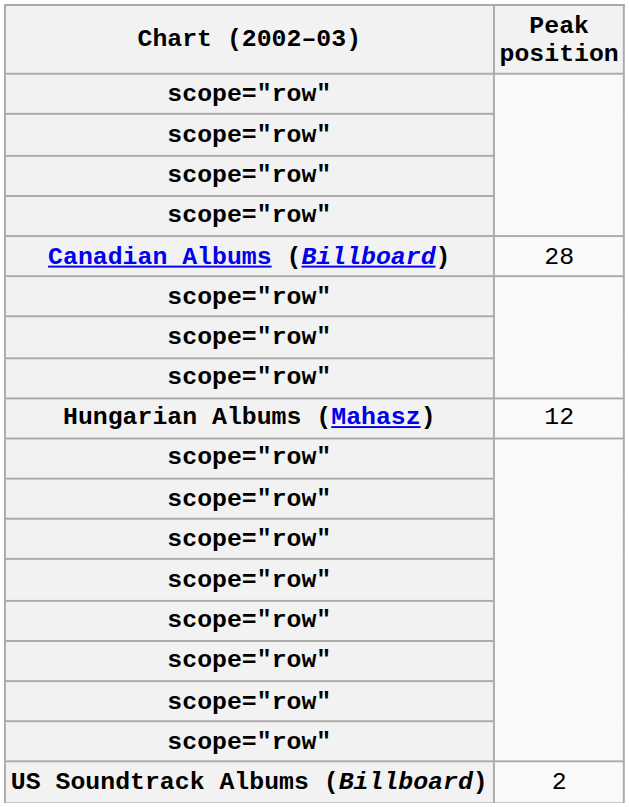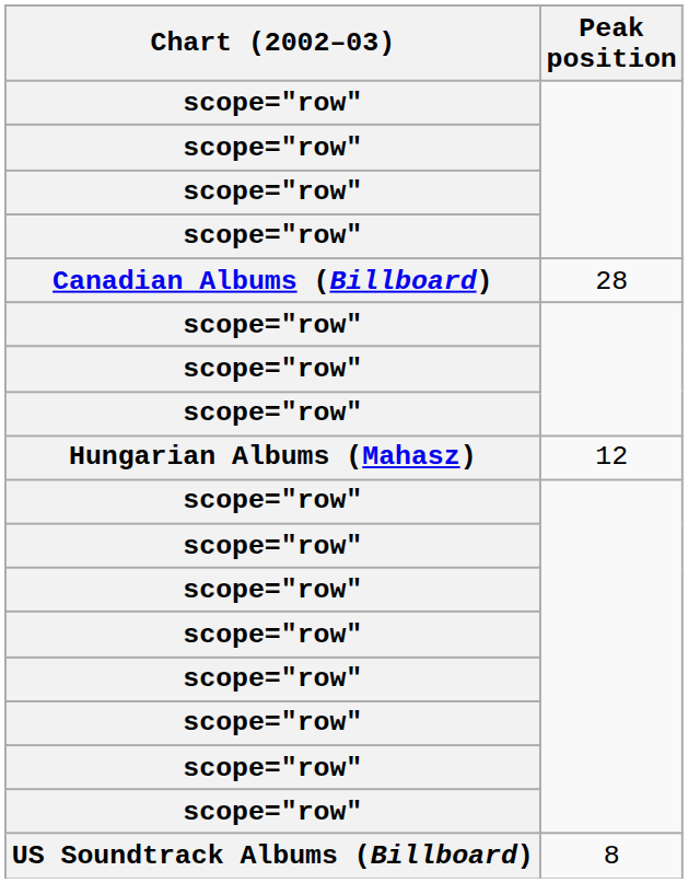US Soundtrack Albums (Billboard) | Peak position: 2 -> 8
